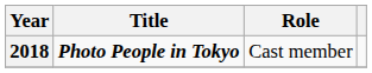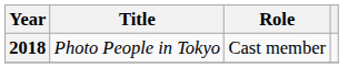2018 | Title: bold -> normal
